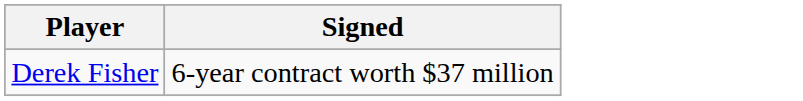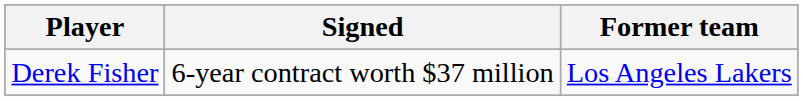+ column: Former team | Los Angeles Lakers
